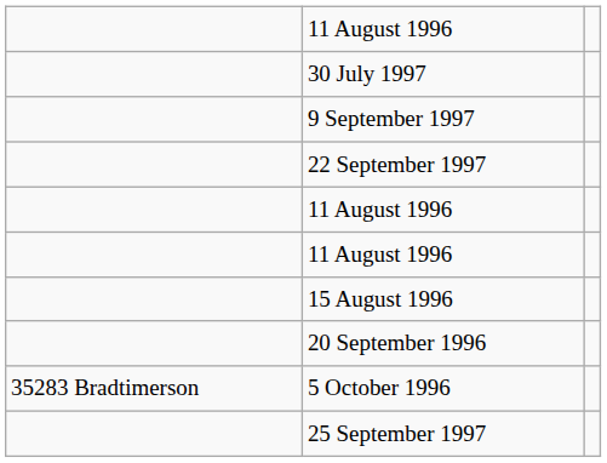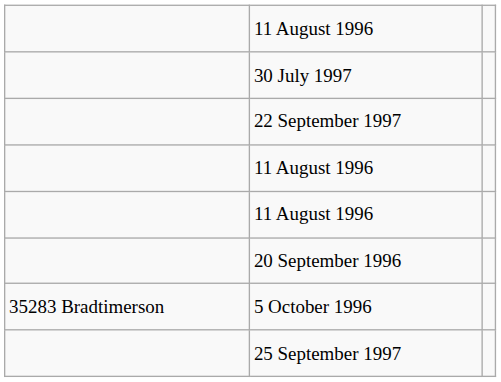- row: 9 September 1997
- row: 15 August 1996
